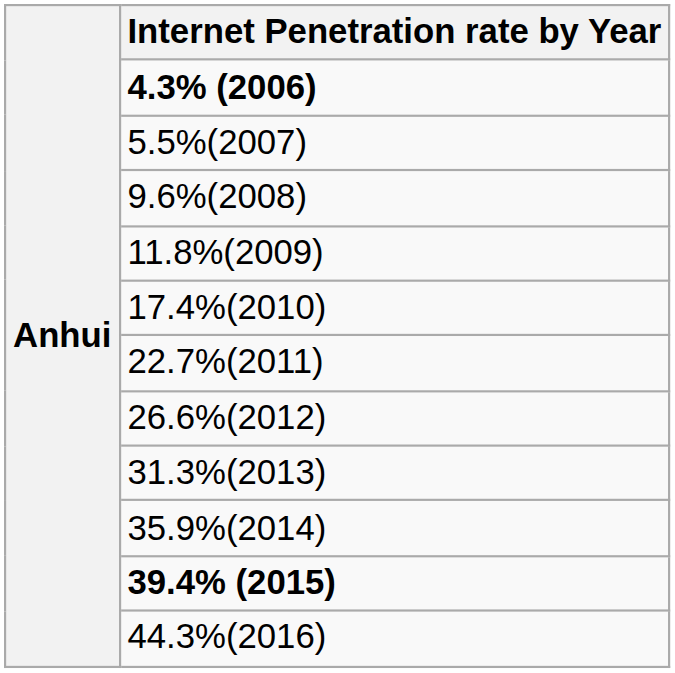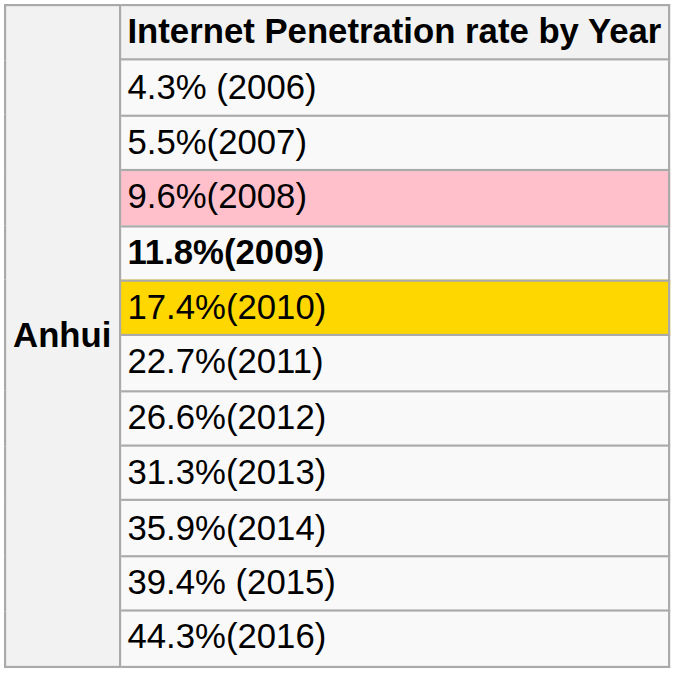4.3% (2006) | Internet Penetration rate by Year: bold -> normal
9.6%(2008) | Internet Penetration rate by Year: no background -> pink background
11.8%(2009) | Internet Penetration rate by Year: normal -> bold
17.4%(2010) | Internet Penetration rate by Year: no background -> gold background
39.4% (2015) | Internet Penetration rate by Year: bold -> normal
